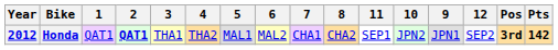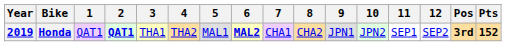columns swapped: 9 <-> 11
Honda | Year: 2012 -> 2019
Honda | 6: normal -> bold
Honda | Pts: 142 -> 152
